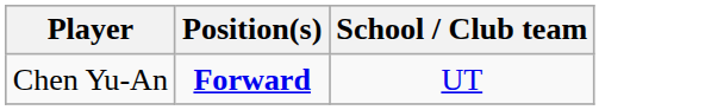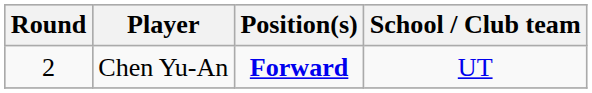+ column: Round | 2
